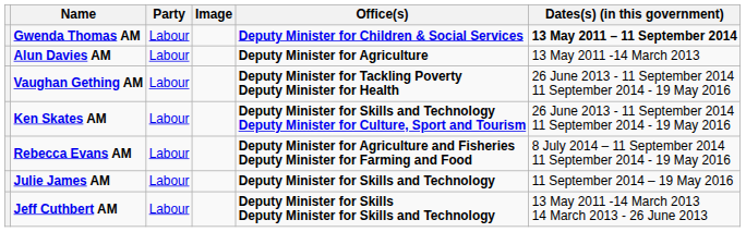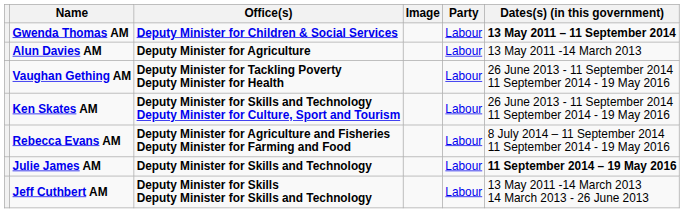columns swapped: Party <-> Office(s)
Julie James AM | Dates(s) (in this government): normal -> bold
